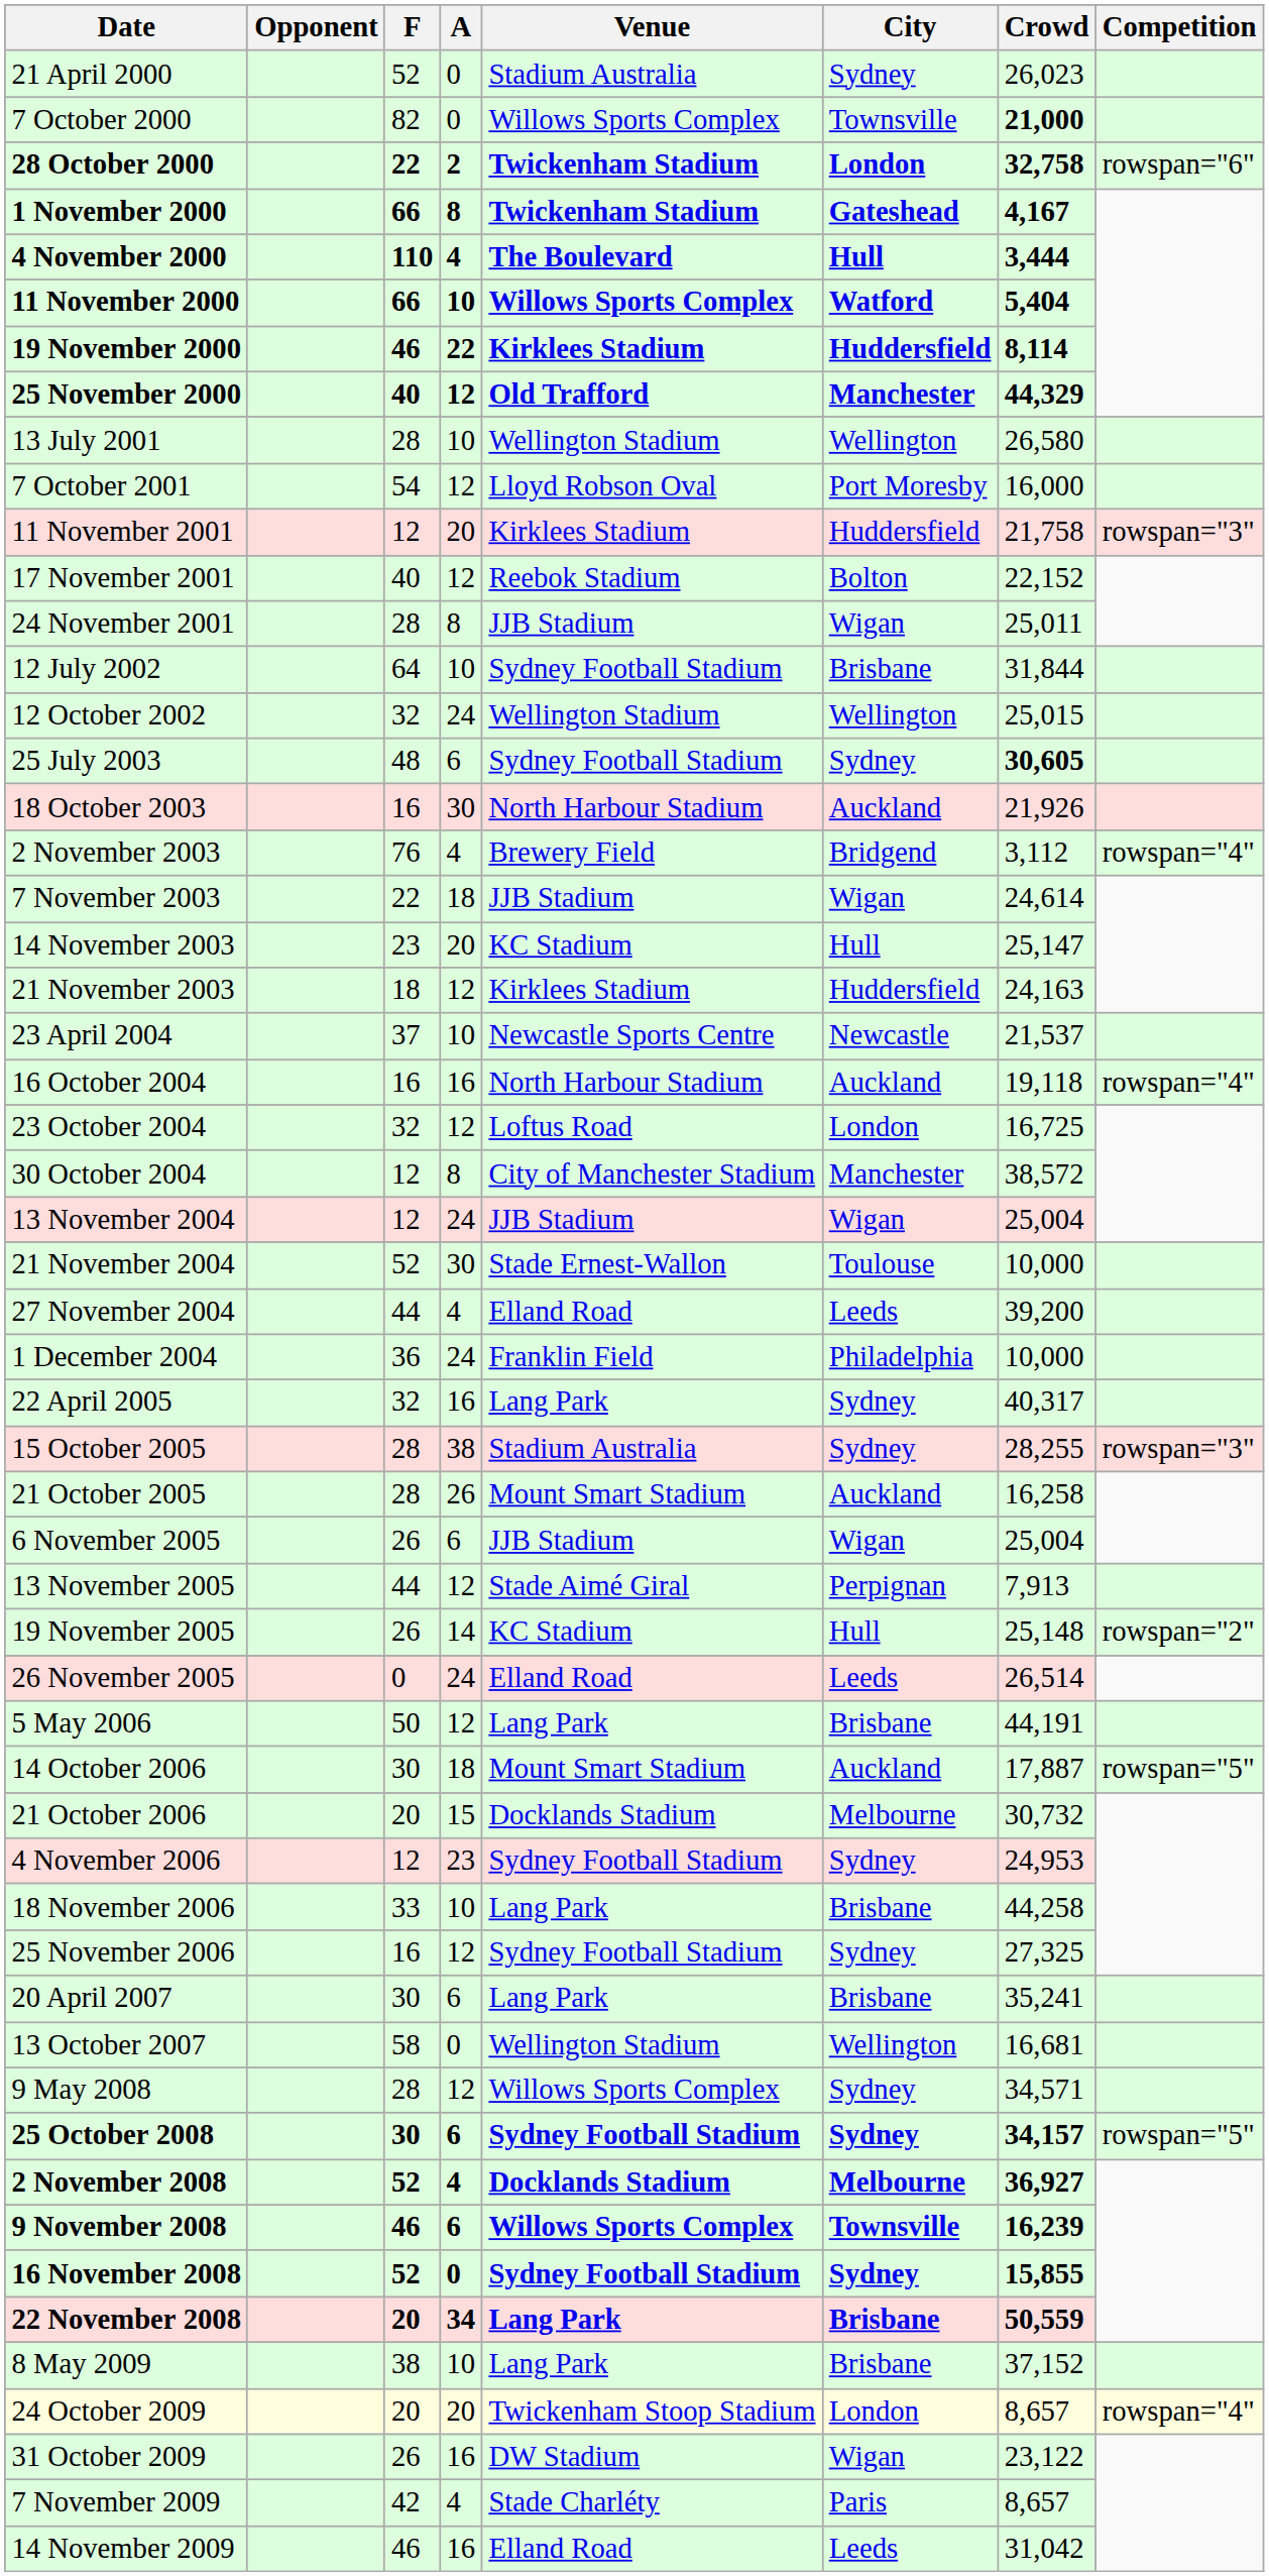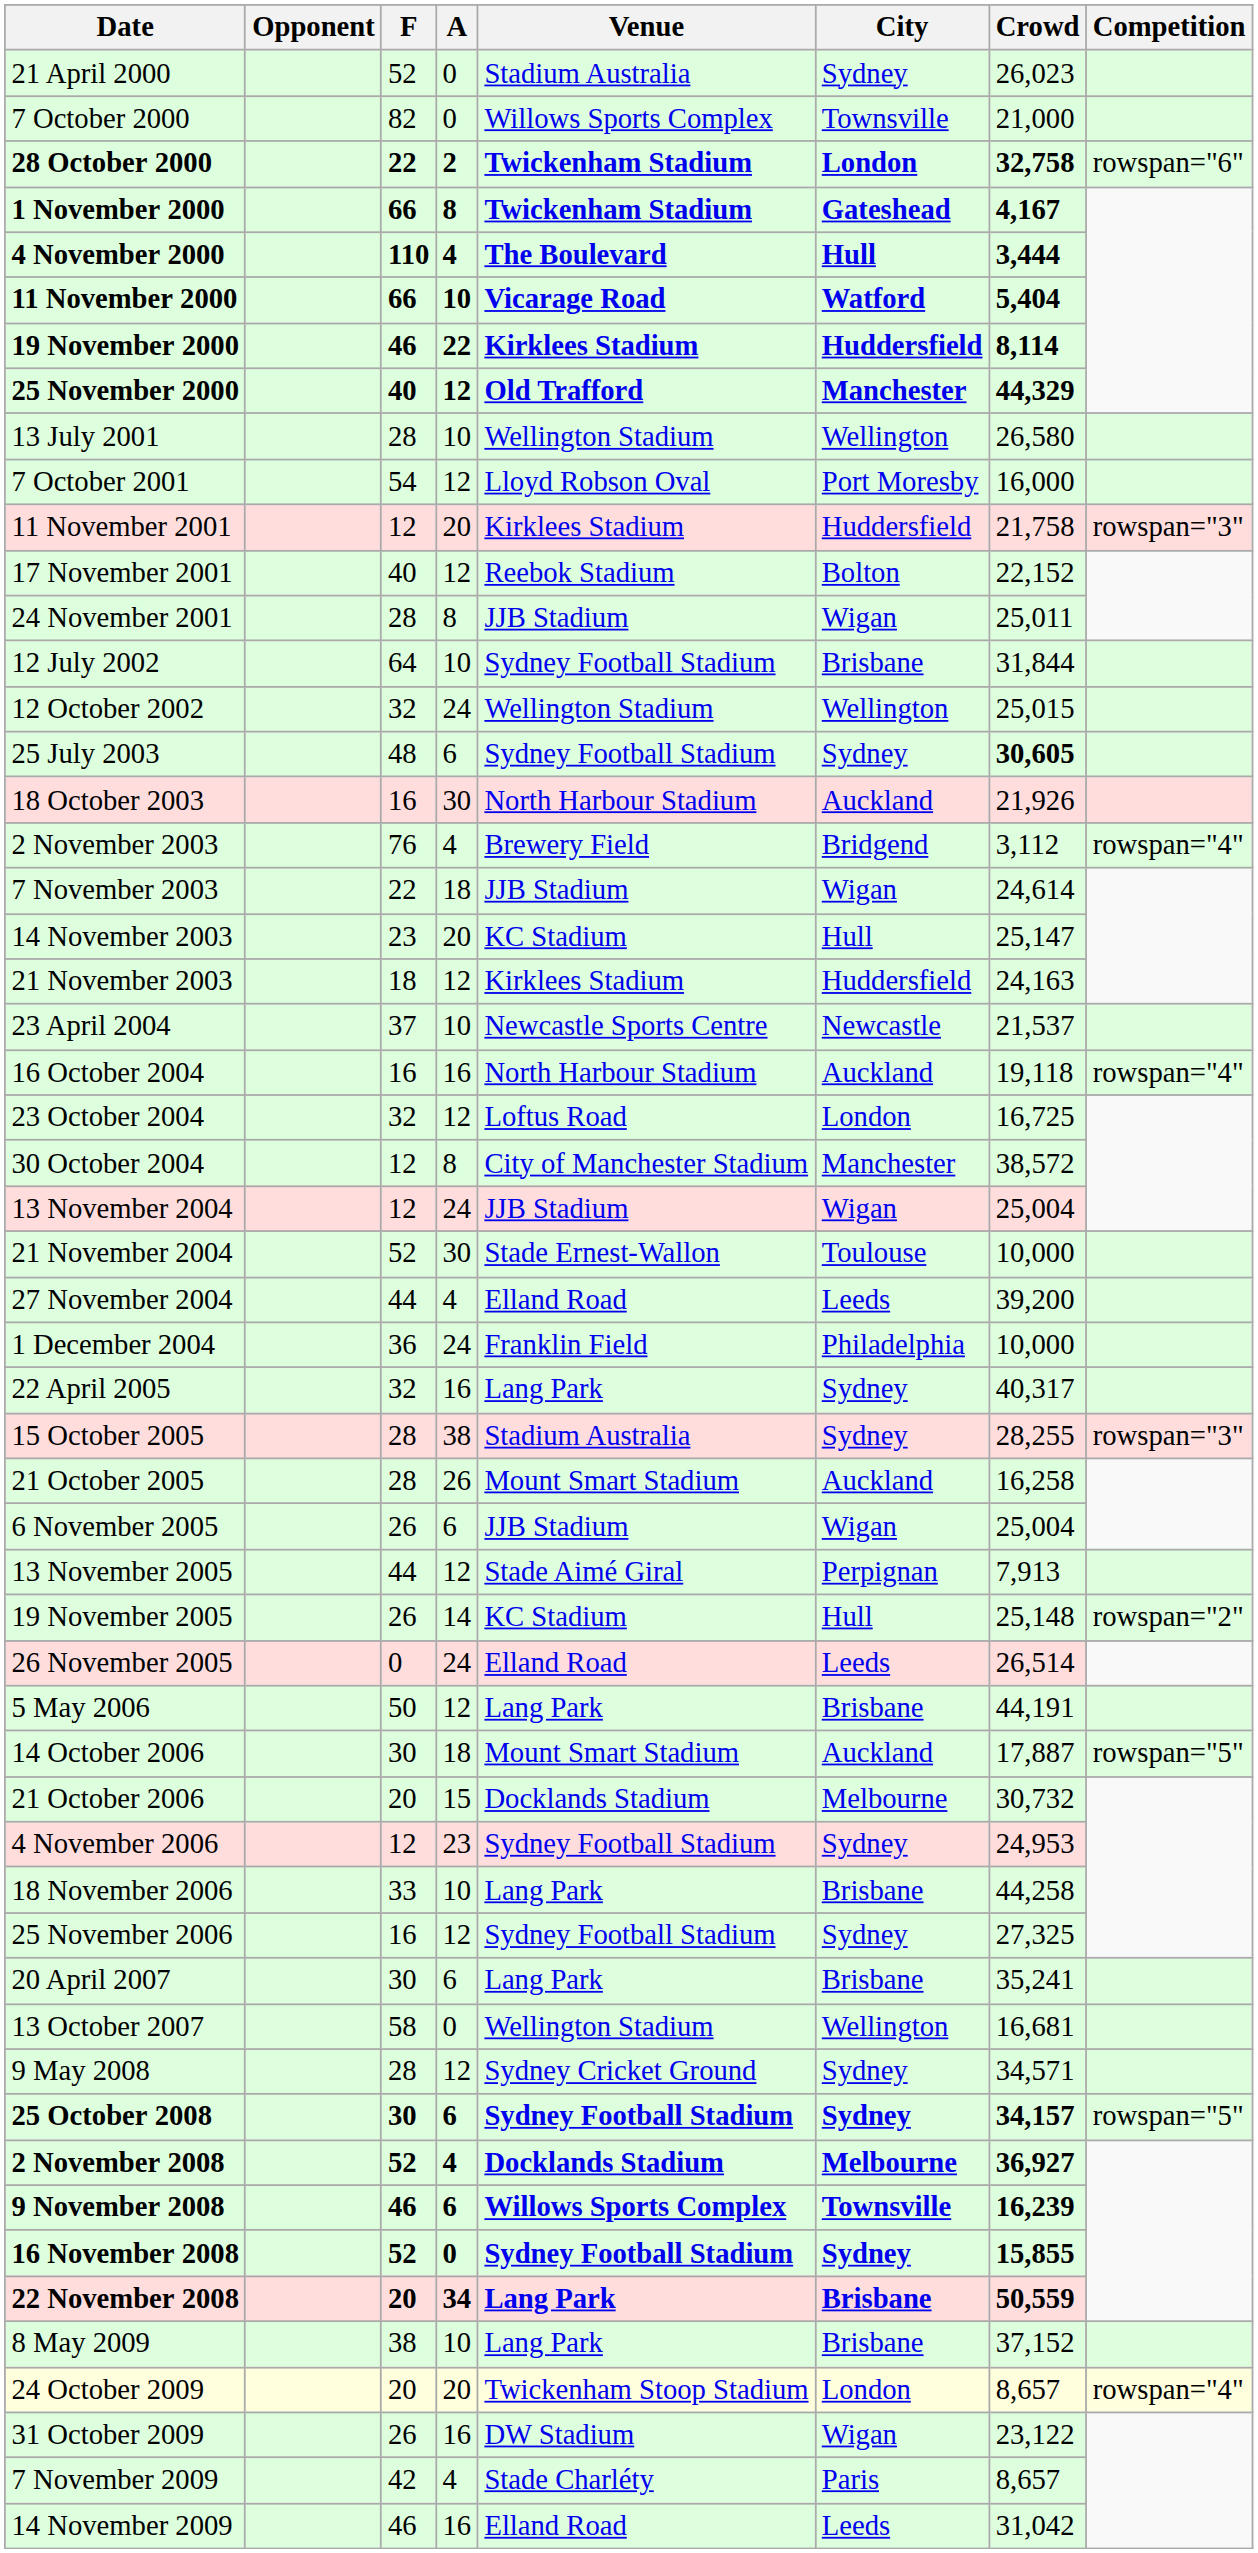7 October 2000 | Crowd: bold -> normal
11 November 2000 | Venue: Willows Sports Complex -> Vicarage Road
9 May 2008 | Venue: Willows Sports Complex -> Sydney Cricket Ground
